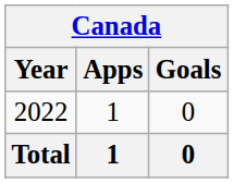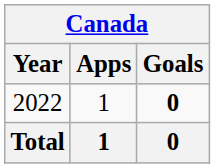2022 | Goals: normal -> bold
